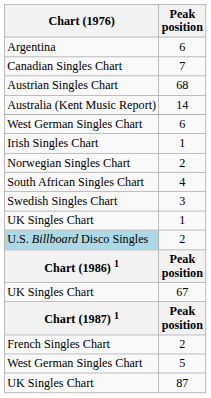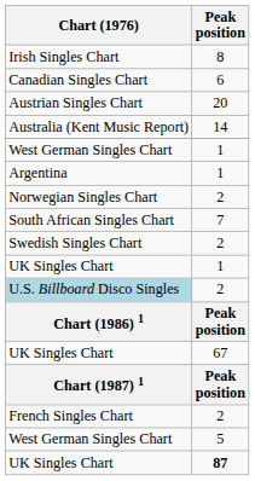row 2 | Chart (1976): Argentina -> Irish Singles Chart
row 2 | Peak position: 6 -> 8
row 3 | Peak position: 7 -> 6
row 4 | Peak position: 68 -> 20
row 6 | Peak position: 6 -> 1
row 7 | Chart (1976): Irish Singles Chart -> Argentina
row 9 | Peak position: 4 -> 7
row 10 | Peak position: 3 -> 2
row 18 | Peak position: normal -> bold
